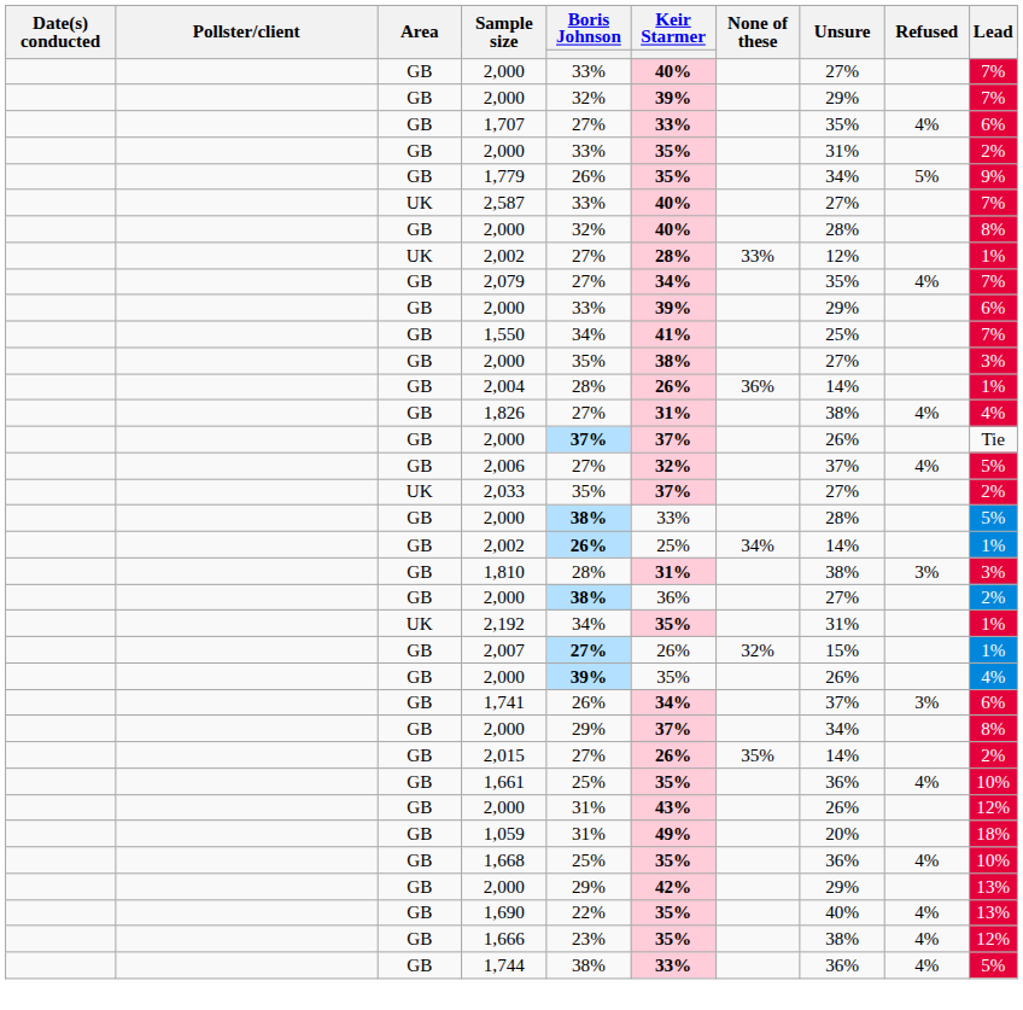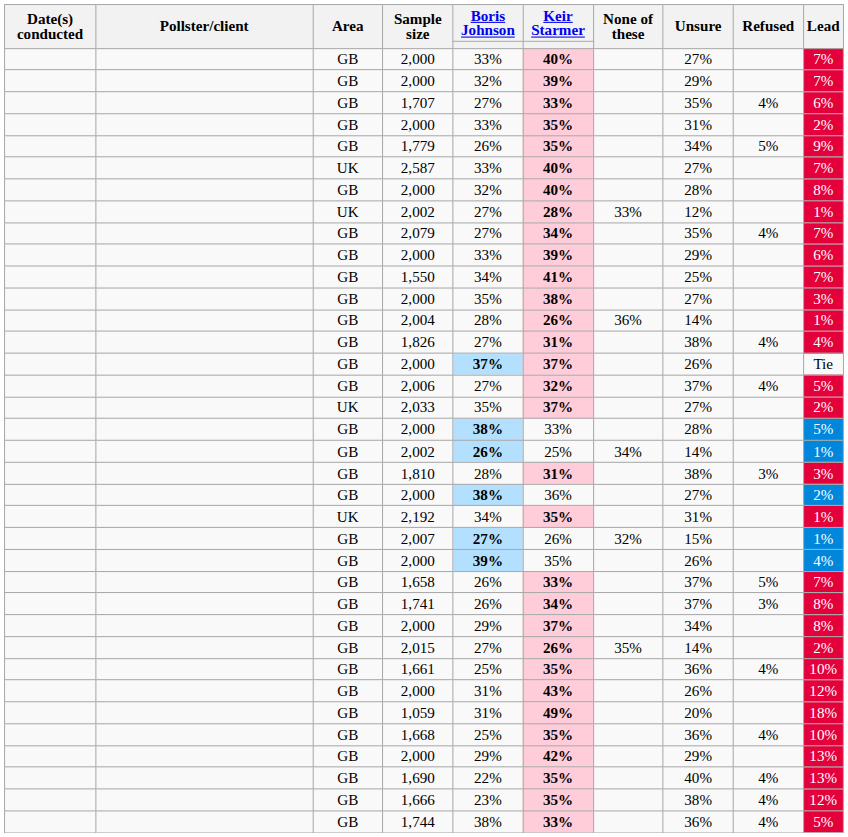+ row: GB | 1,658 | 26% | 33% | 37% | 5% | 7%
1,741 | Lead: 6% -> 8%
